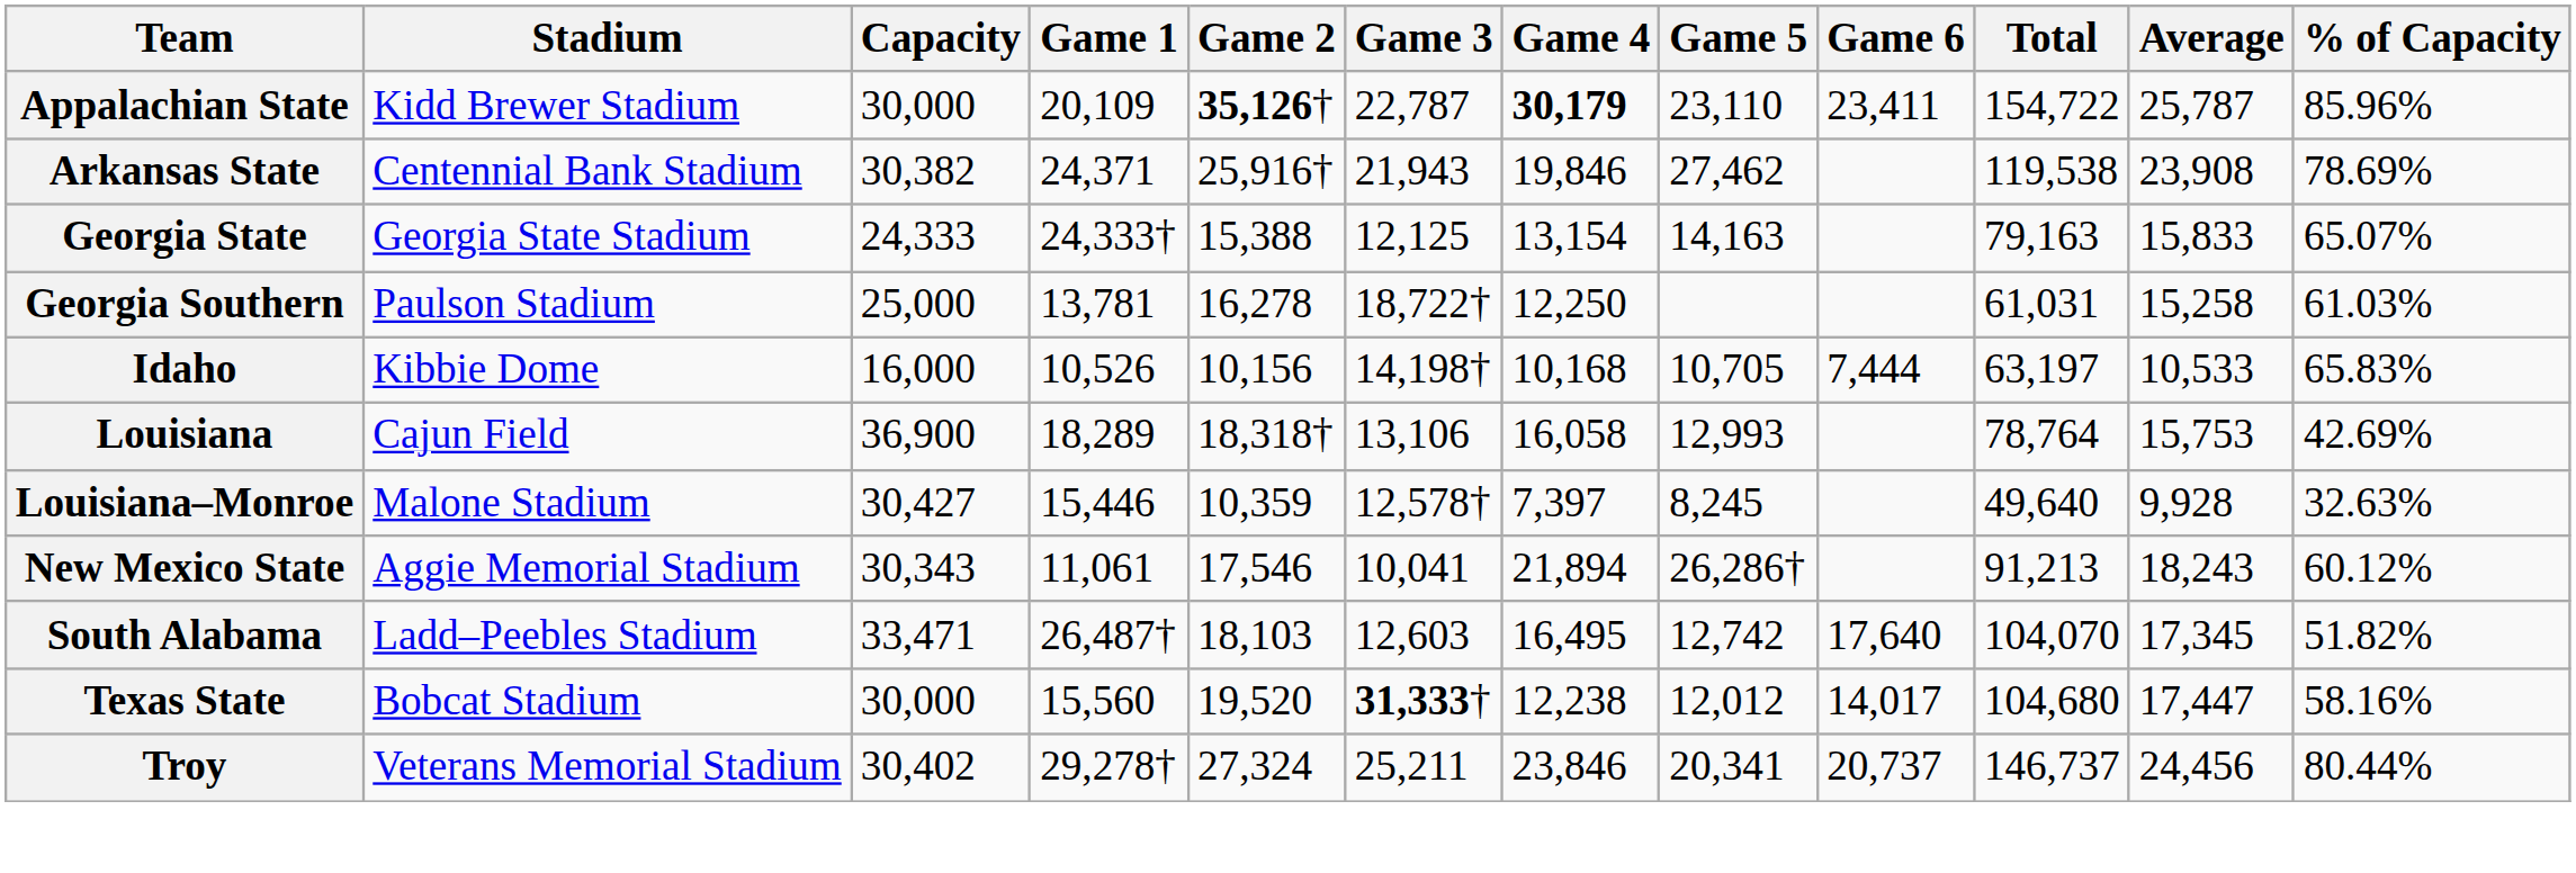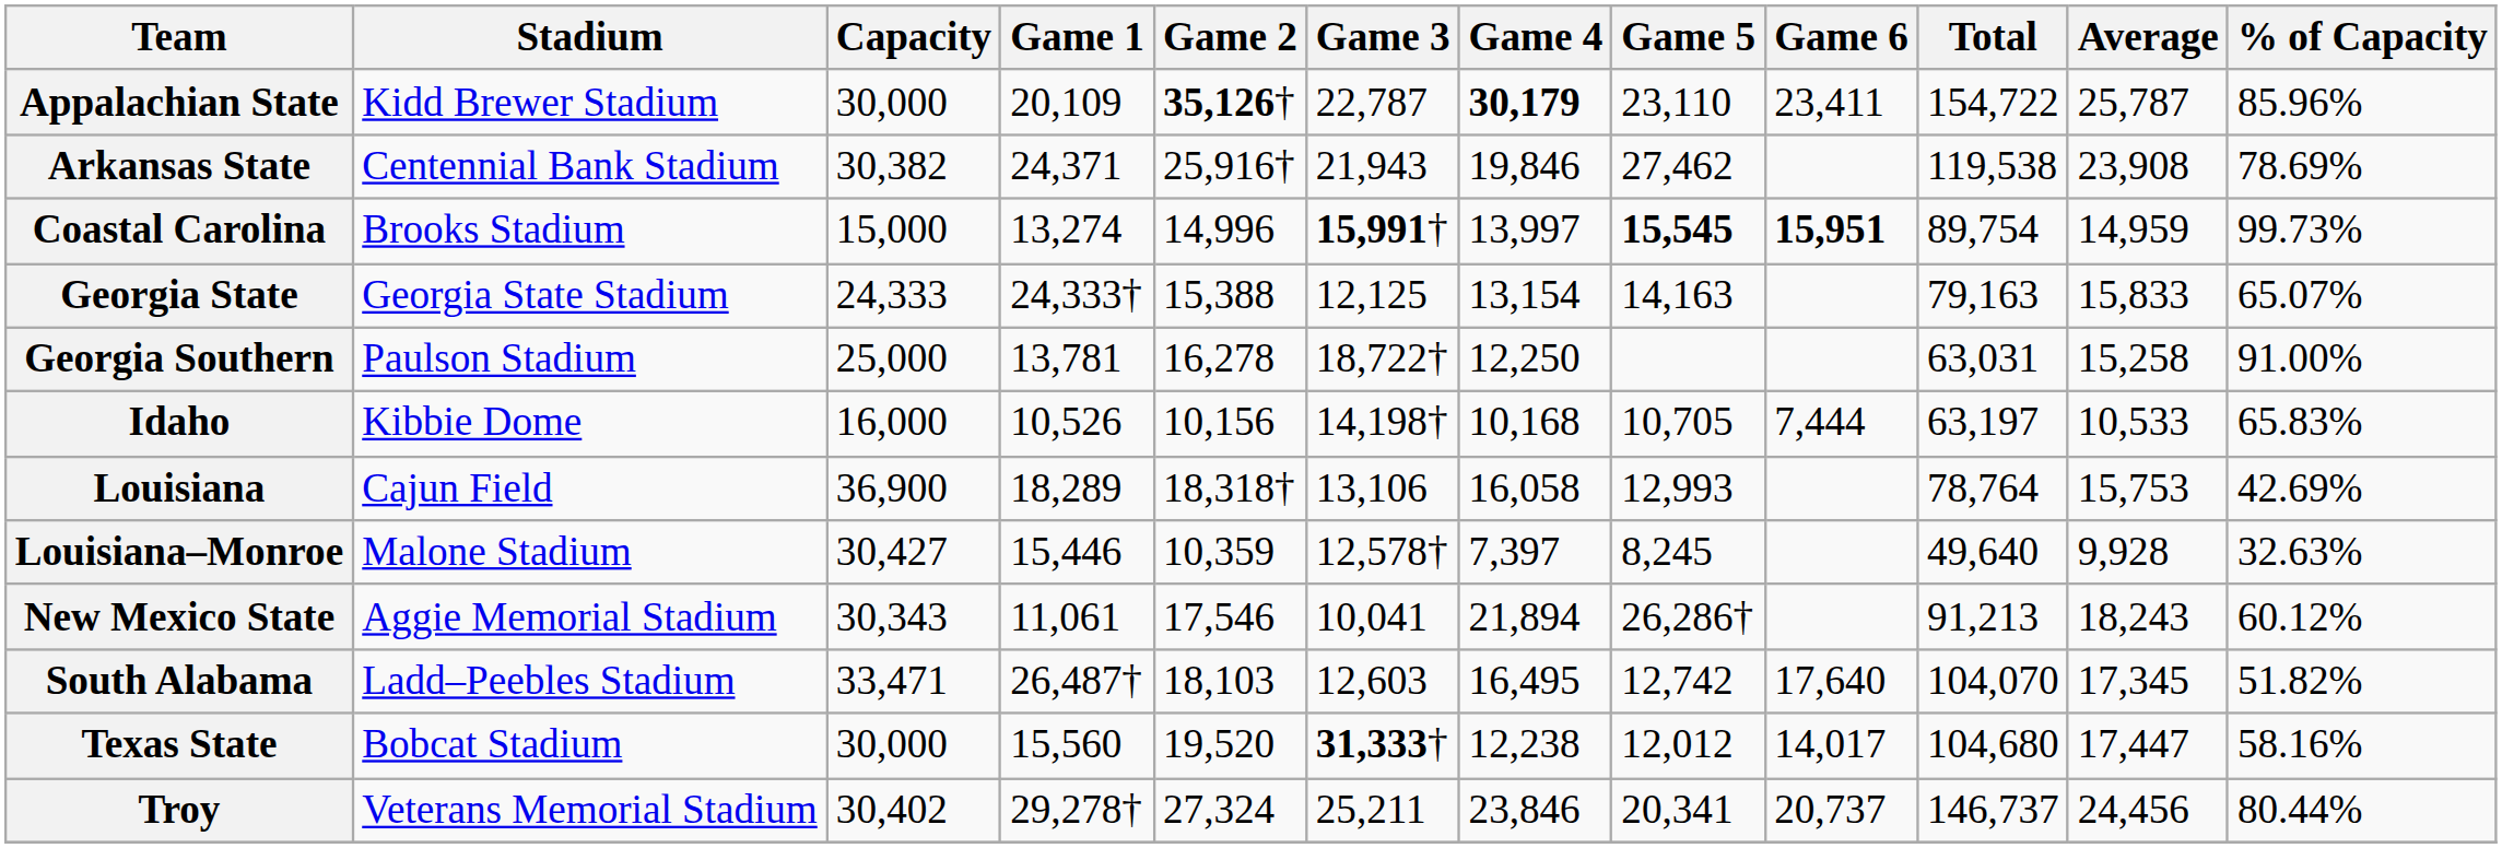+ row: Coastal Carolina | Brooks Stadium | 15,000 | 13,274 | 14,996 | 15,991† | 13,997 | 15,545 | 15,951 | 89,754 | 14,959 | 99.73%
Georgia Southern | Total: 61,031 -> 63,031
Georgia Southern | % of Capacity: 61.03% -> 91.00%
